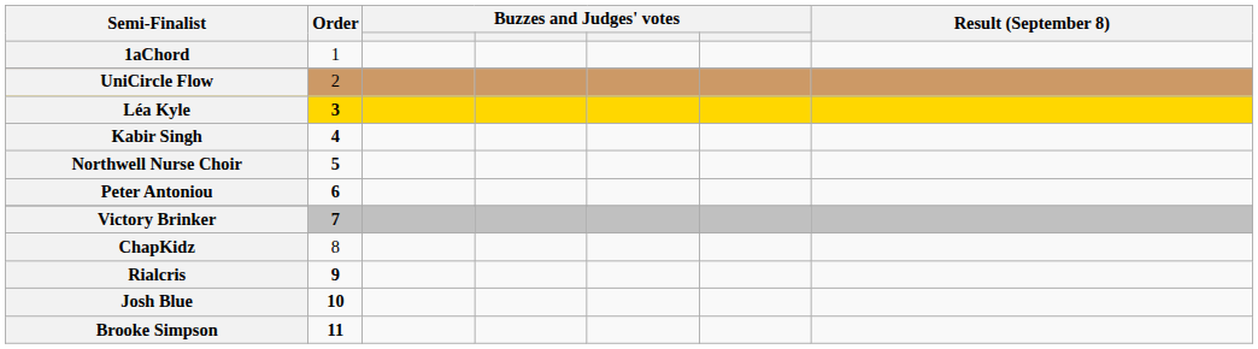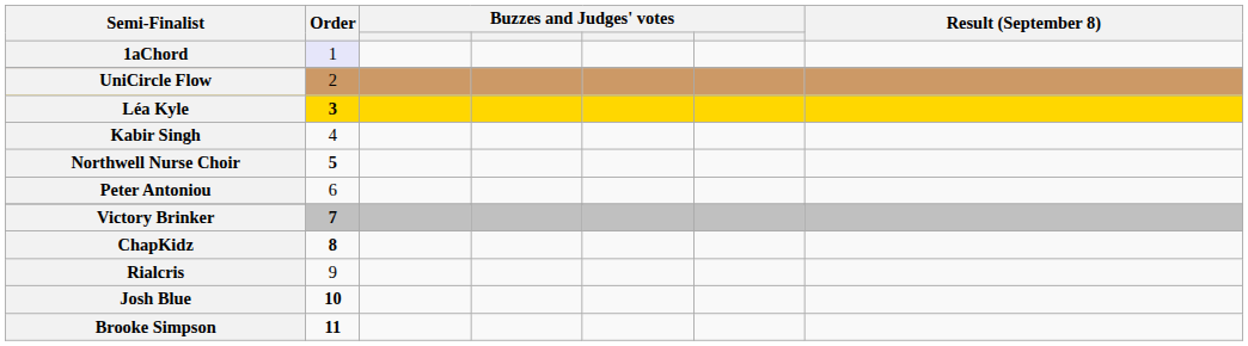1aChord | Order: no background -> lavender background
Kabir Singh | Order: bold -> normal
Peter Antoniou | Order: bold -> normal
ChapKidz | Order: normal -> bold
Rialcris | Order: bold -> normal
